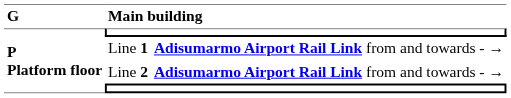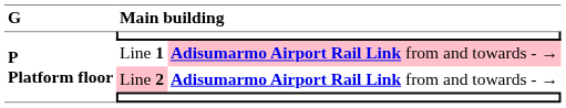Line 1 | column 3: no background -> pink background
Line 2 | column 2: no background -> pink background
